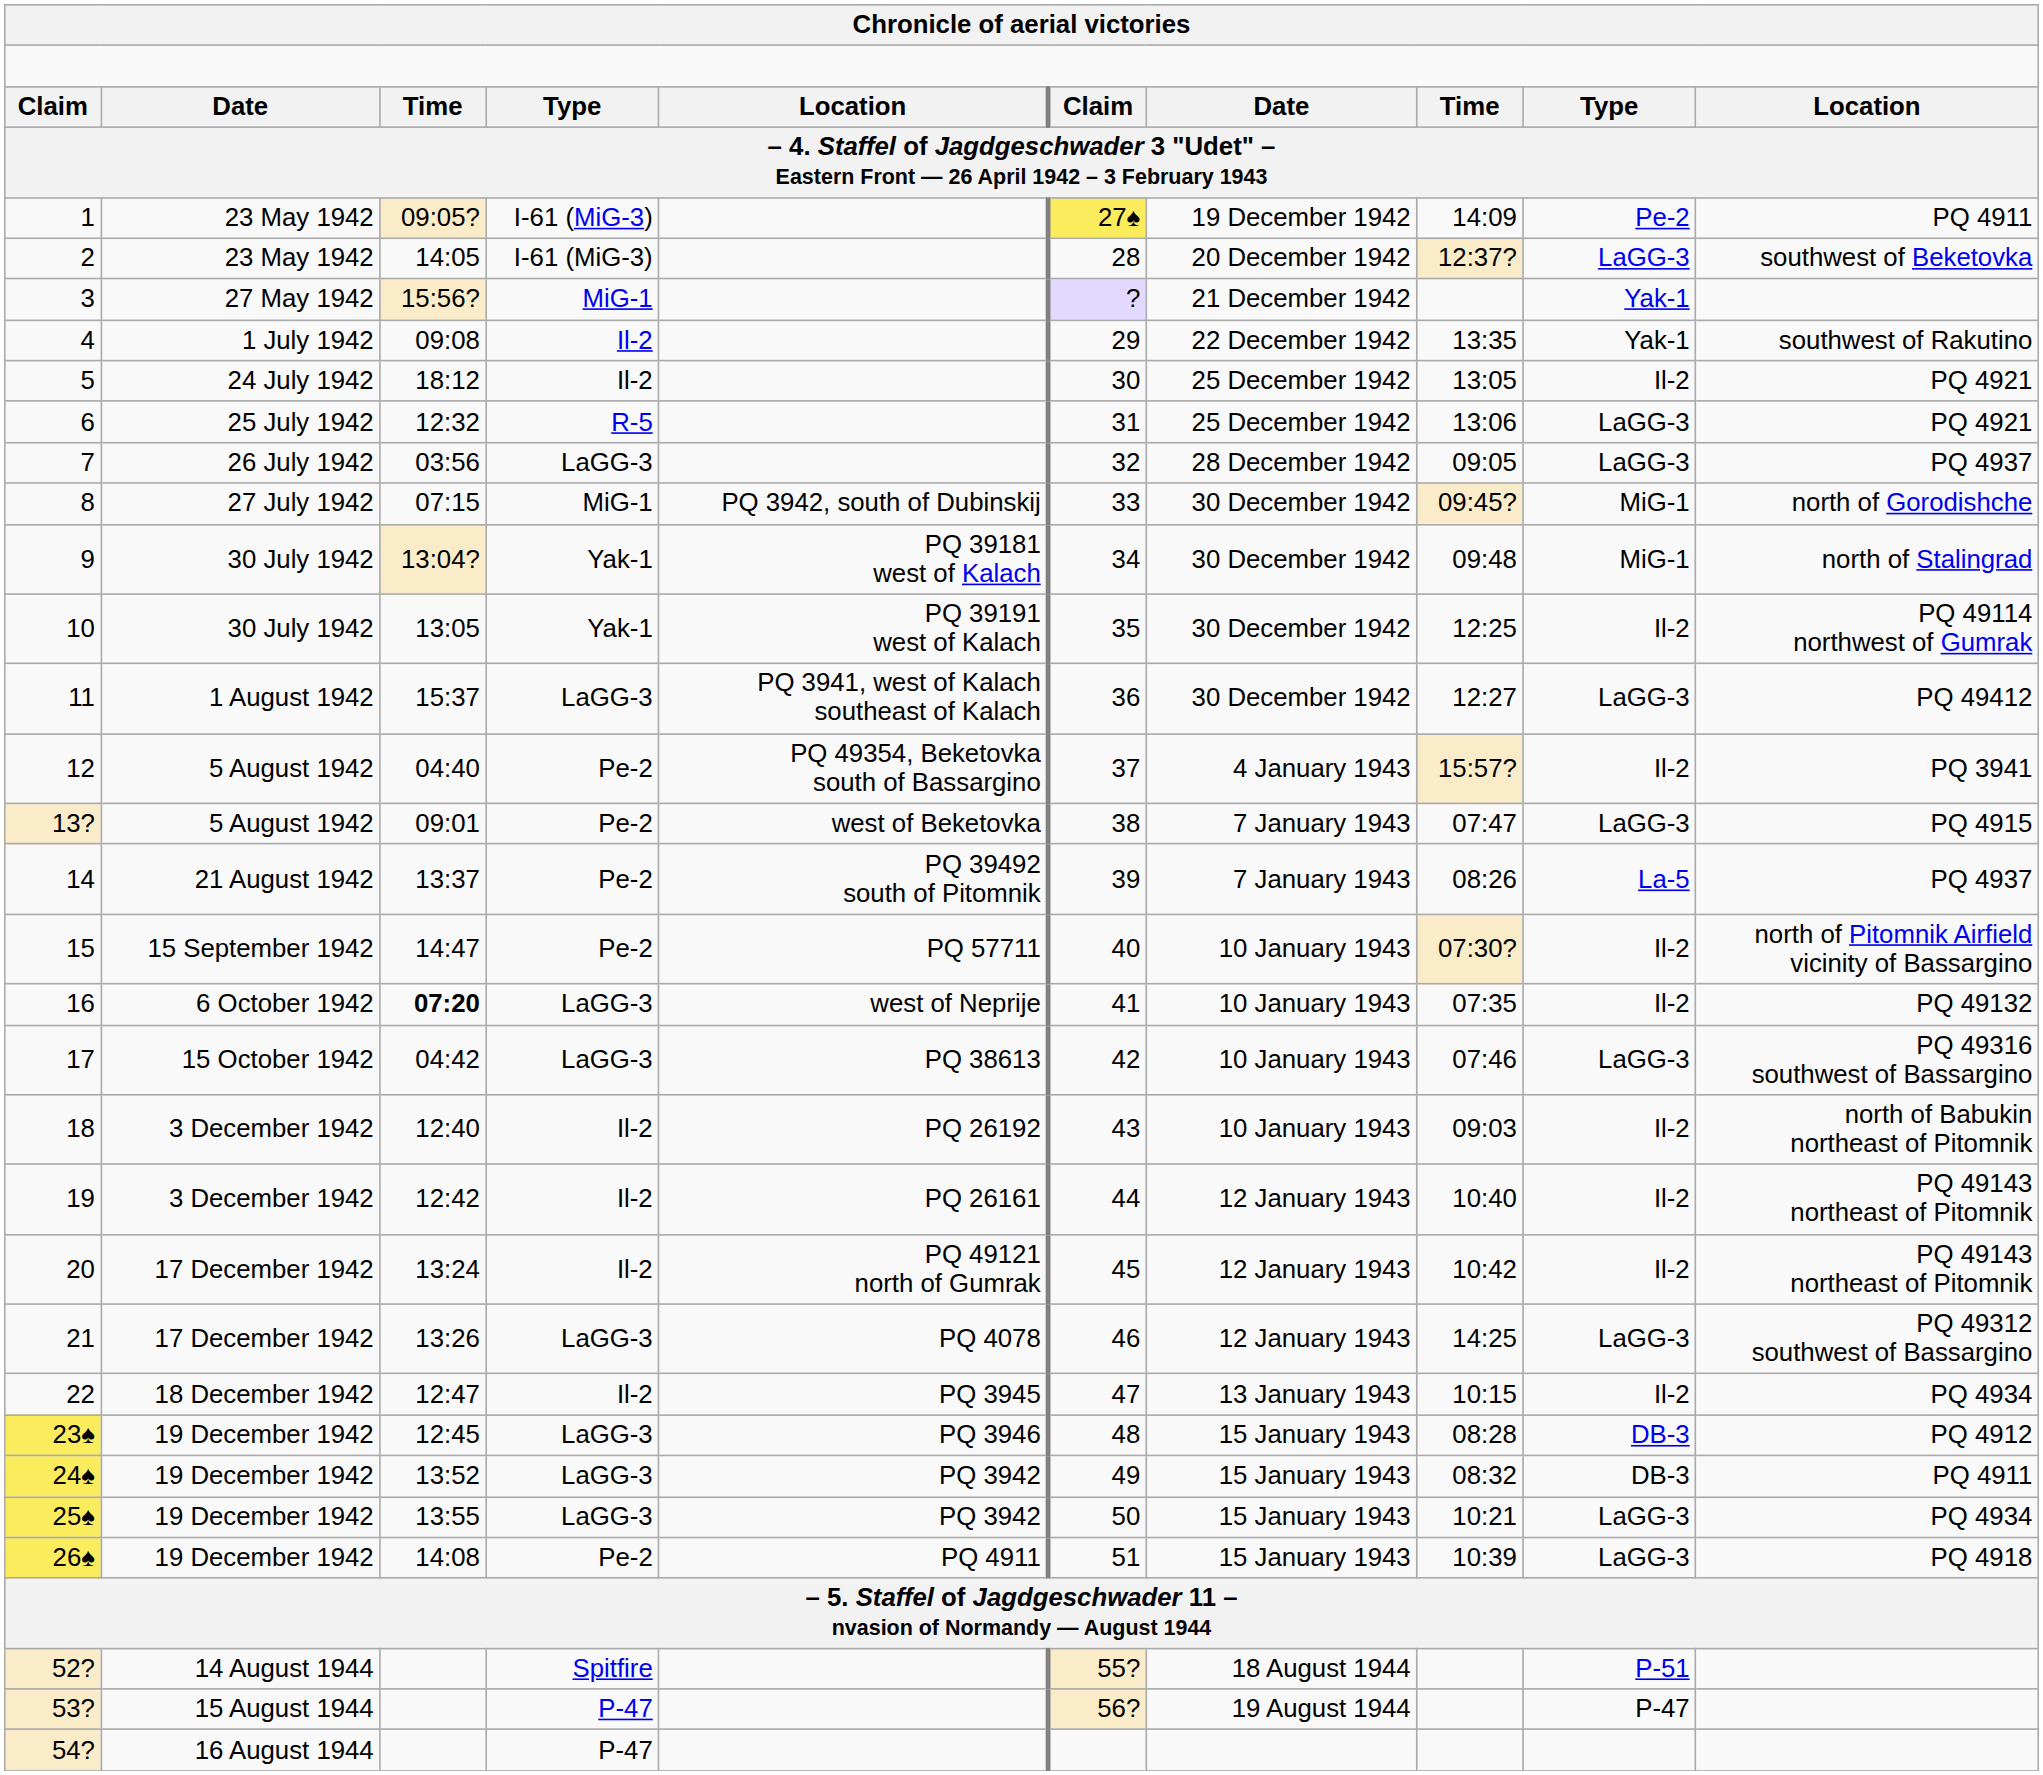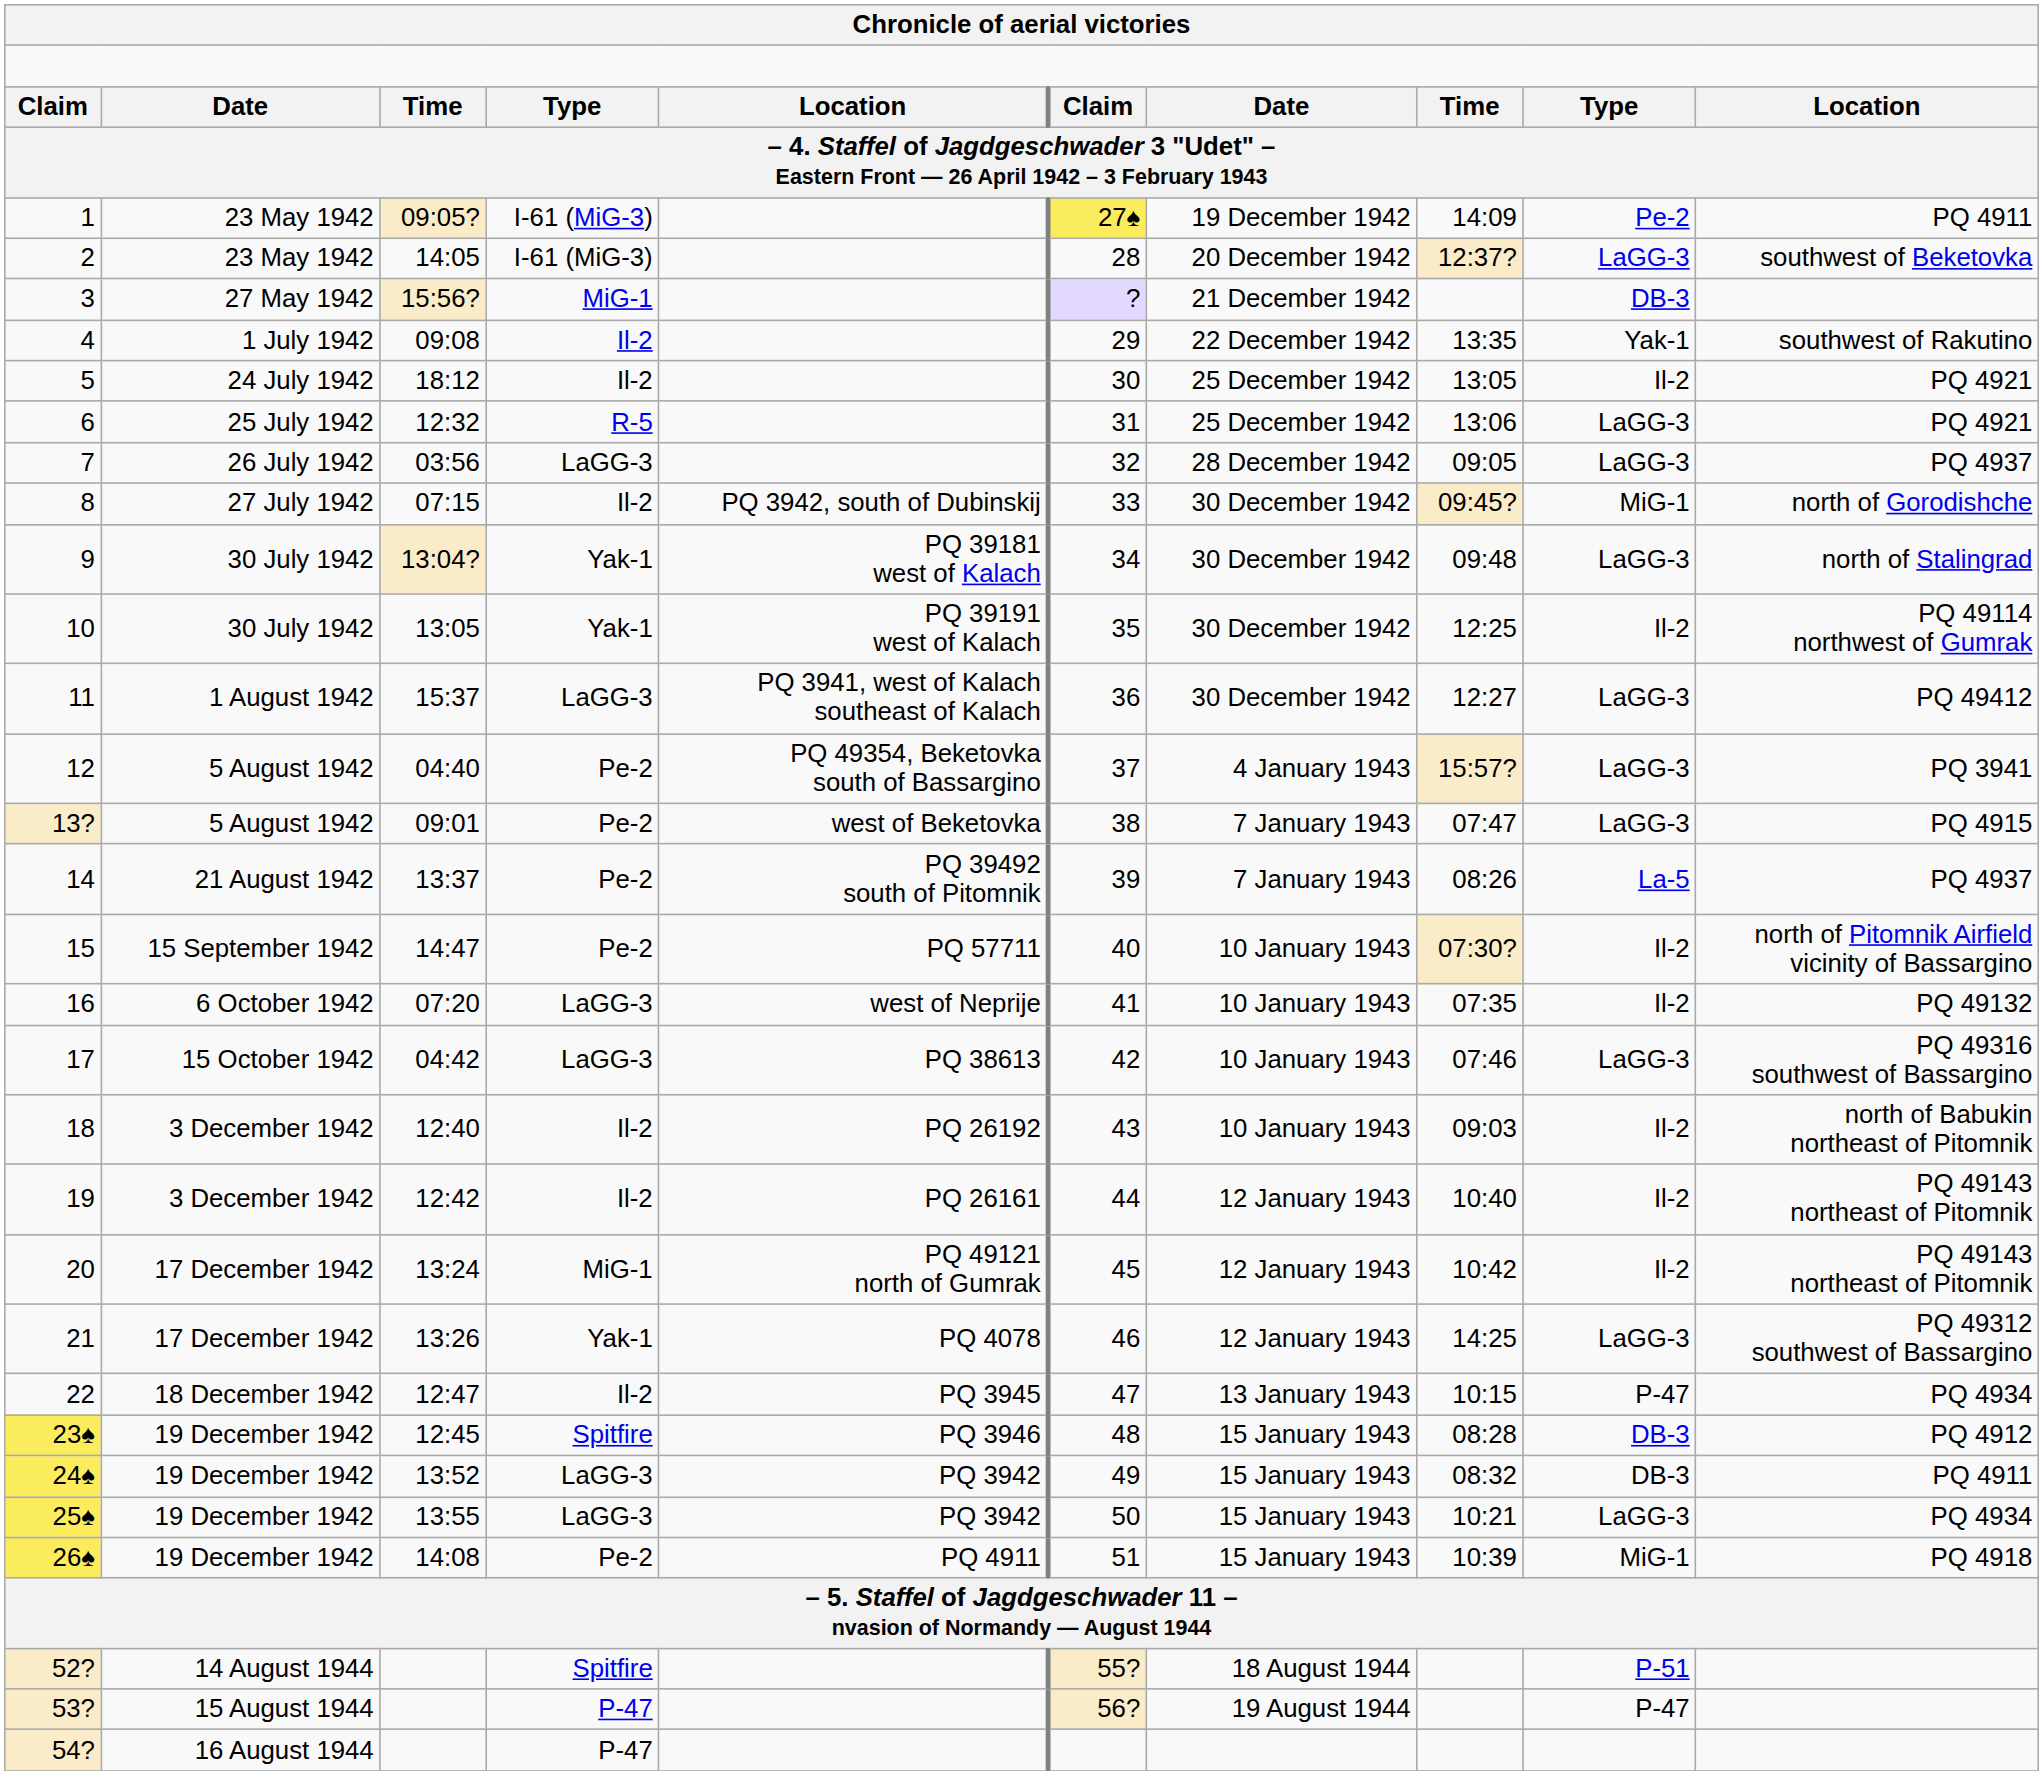3 | column 9: Yak-1 -> DB-3
8 | column 4: MiG-1 -> Il-2
9 | column 9: MiG-1 -> LaGG-3
12 | column 9: Il-2 -> LaGG-3
16 | column 3: bold -> normal
20 | column 4: Il-2 -> MiG-1
21 | column 4: LaGG-3 -> Yak-1
22 | column 9: Il-2 -> P-47
23♠ | column 4: LaGG-3 -> Spitfire
26♠ | column 9: LaGG-3 -> MiG-1
